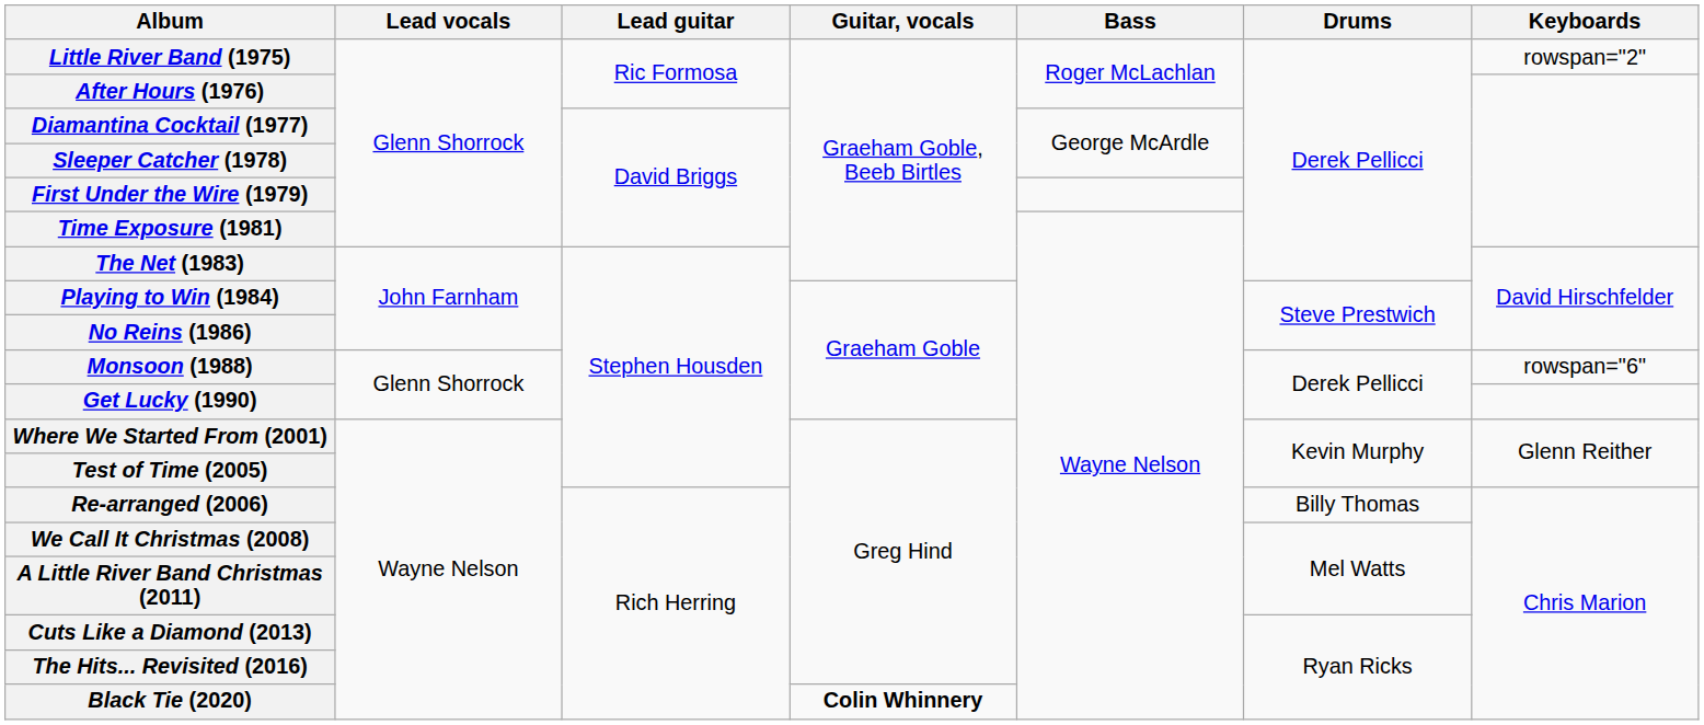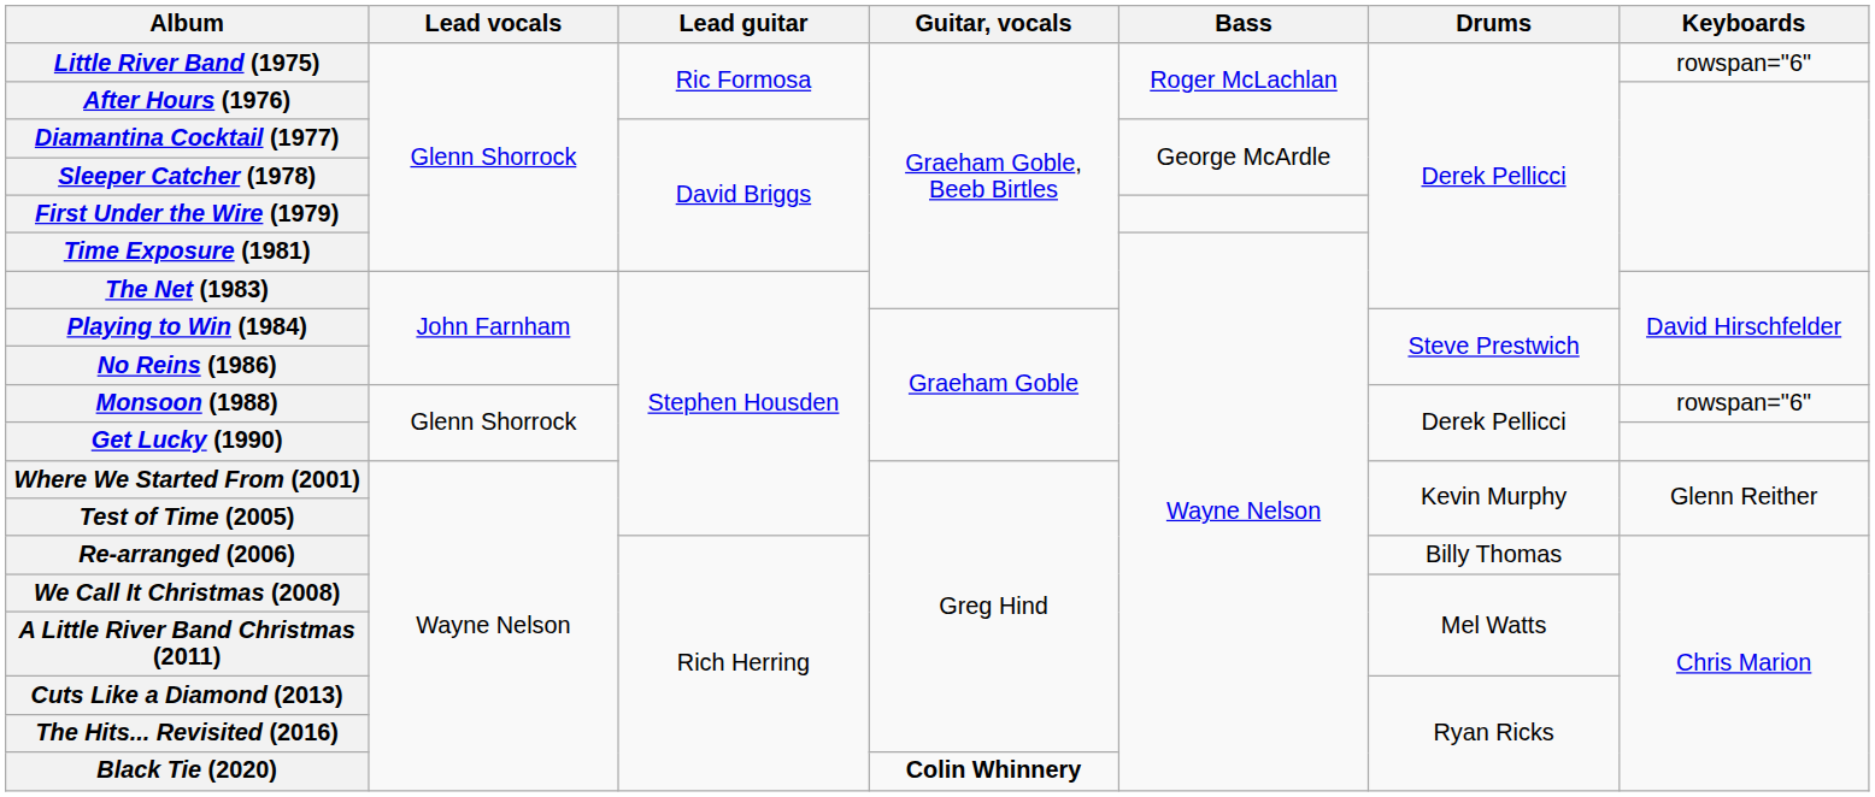Little River Band (1975) | Keyboards: rowspan="2" -> rowspan="6"
